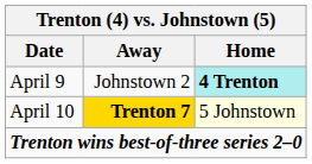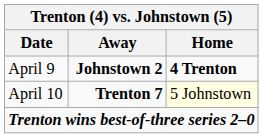April 9 | Away: normal -> bold
April 9 | Home: paleturquoise background -> no background
April 10 | Away: gold background -> no background
